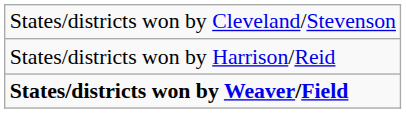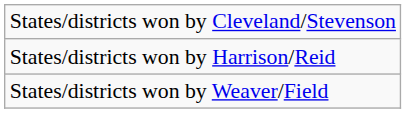row 3 | column 1: bold -> normal
